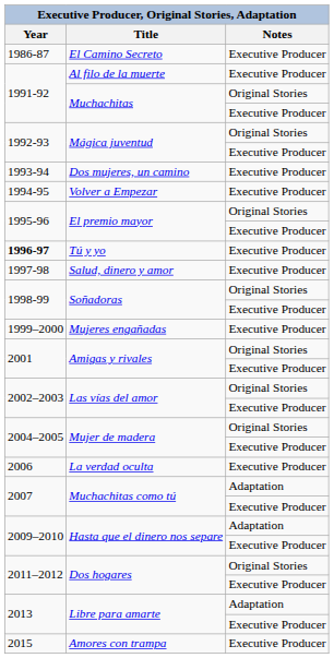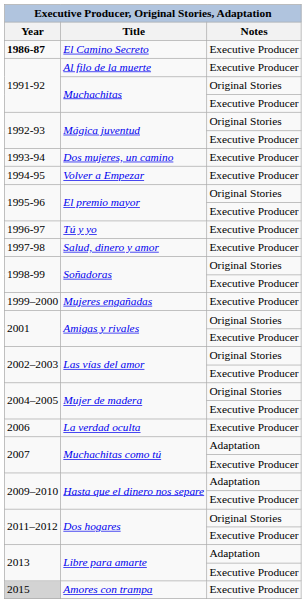El Camino Secreto | Year: normal -> bold
Tú y yo | Year: bold -> normal
Amores con trampa | Year: no background -> lightgrey background
